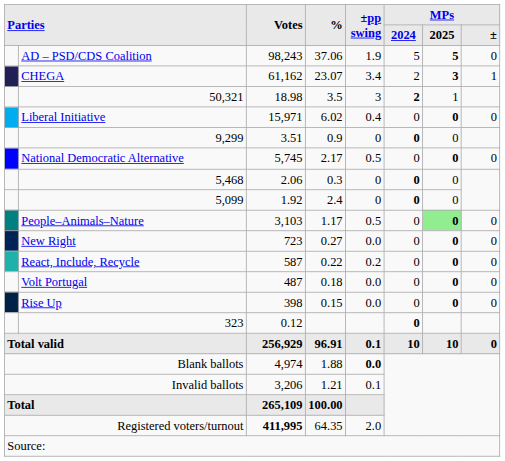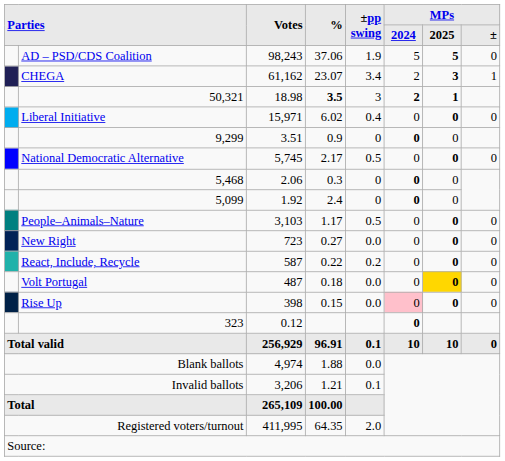50,321 | %: normal -> bold
50,321 | MPs / 2025: normal -> bold
People–Animals–Nature | MPs / 2025: lightgreen background -> no background
Volt Portugal | MPs / 2025: no background -> gold background
Rise Up | MPs / 2024: no background -> pink background
Blank ballots | ±pp swing: bold -> normal
Registered voters/turnout | Votes: bold -> normal
